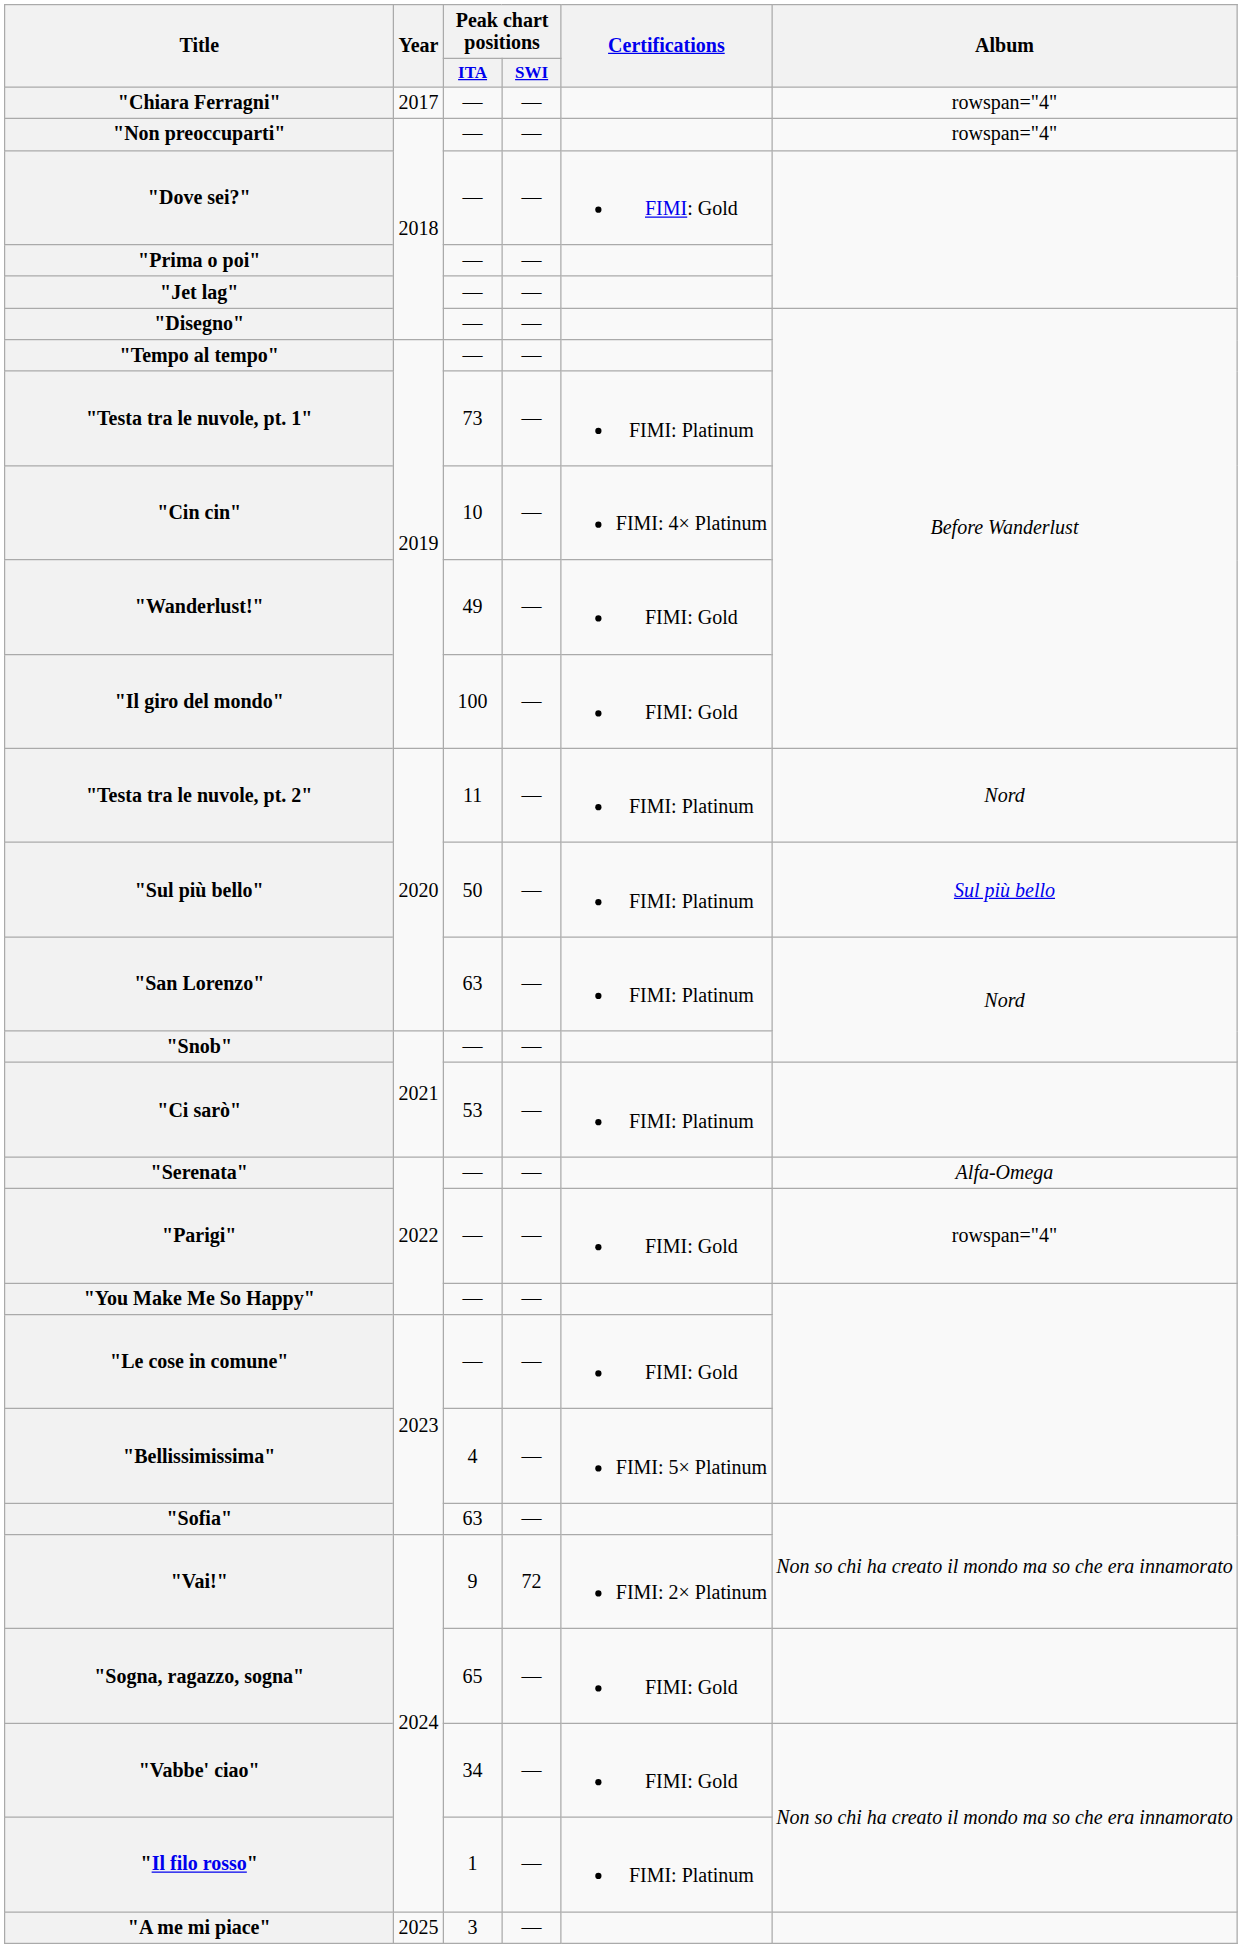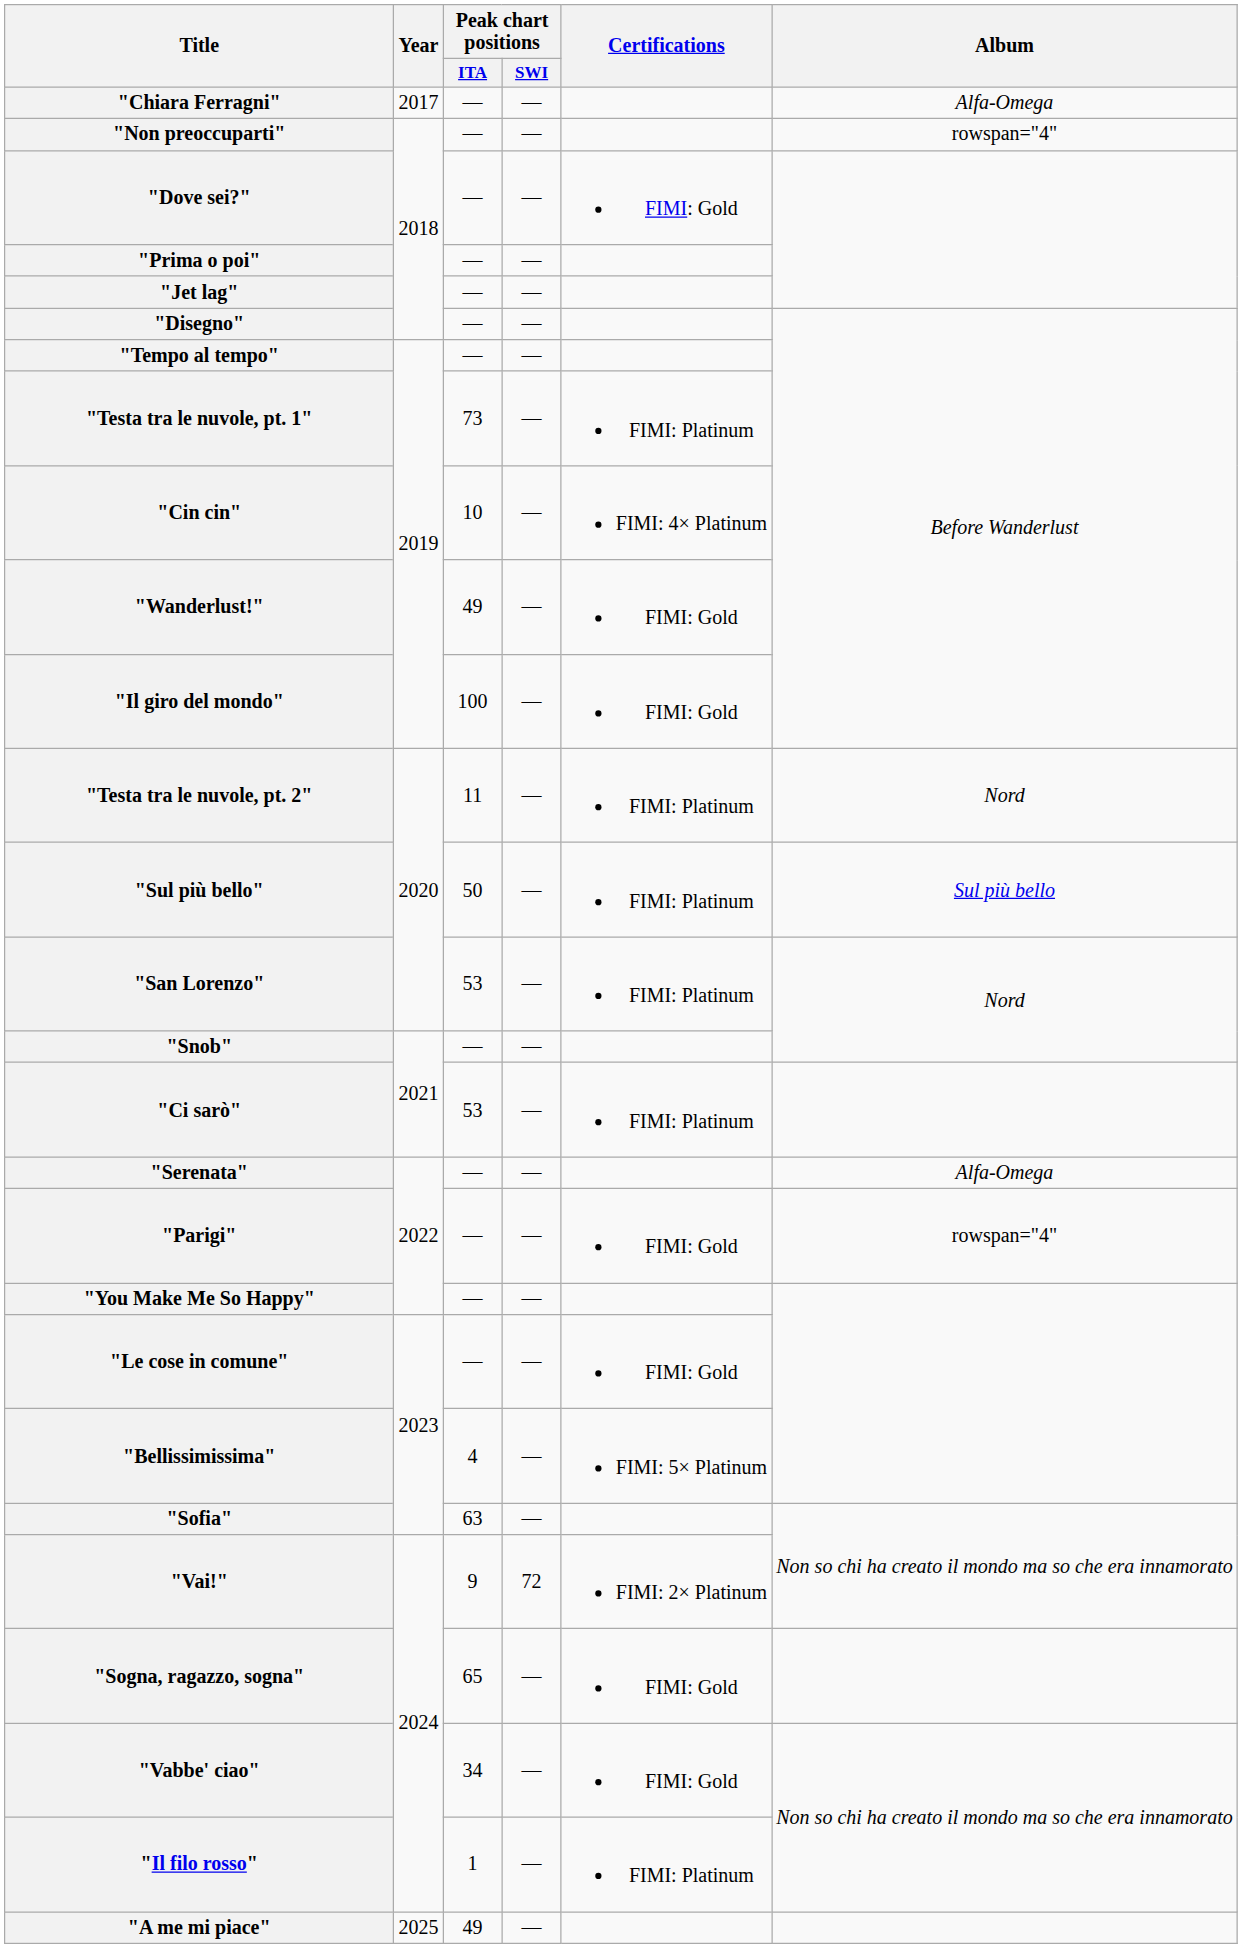"Chiara Ferragni" | Album: rowspan="4" -> Alfa-Omega
"San Lorenzo" | Peak chart positions / ITA: 63 -> 53
"A me mi piace" | Peak chart positions / ITA: 3 -> 49
